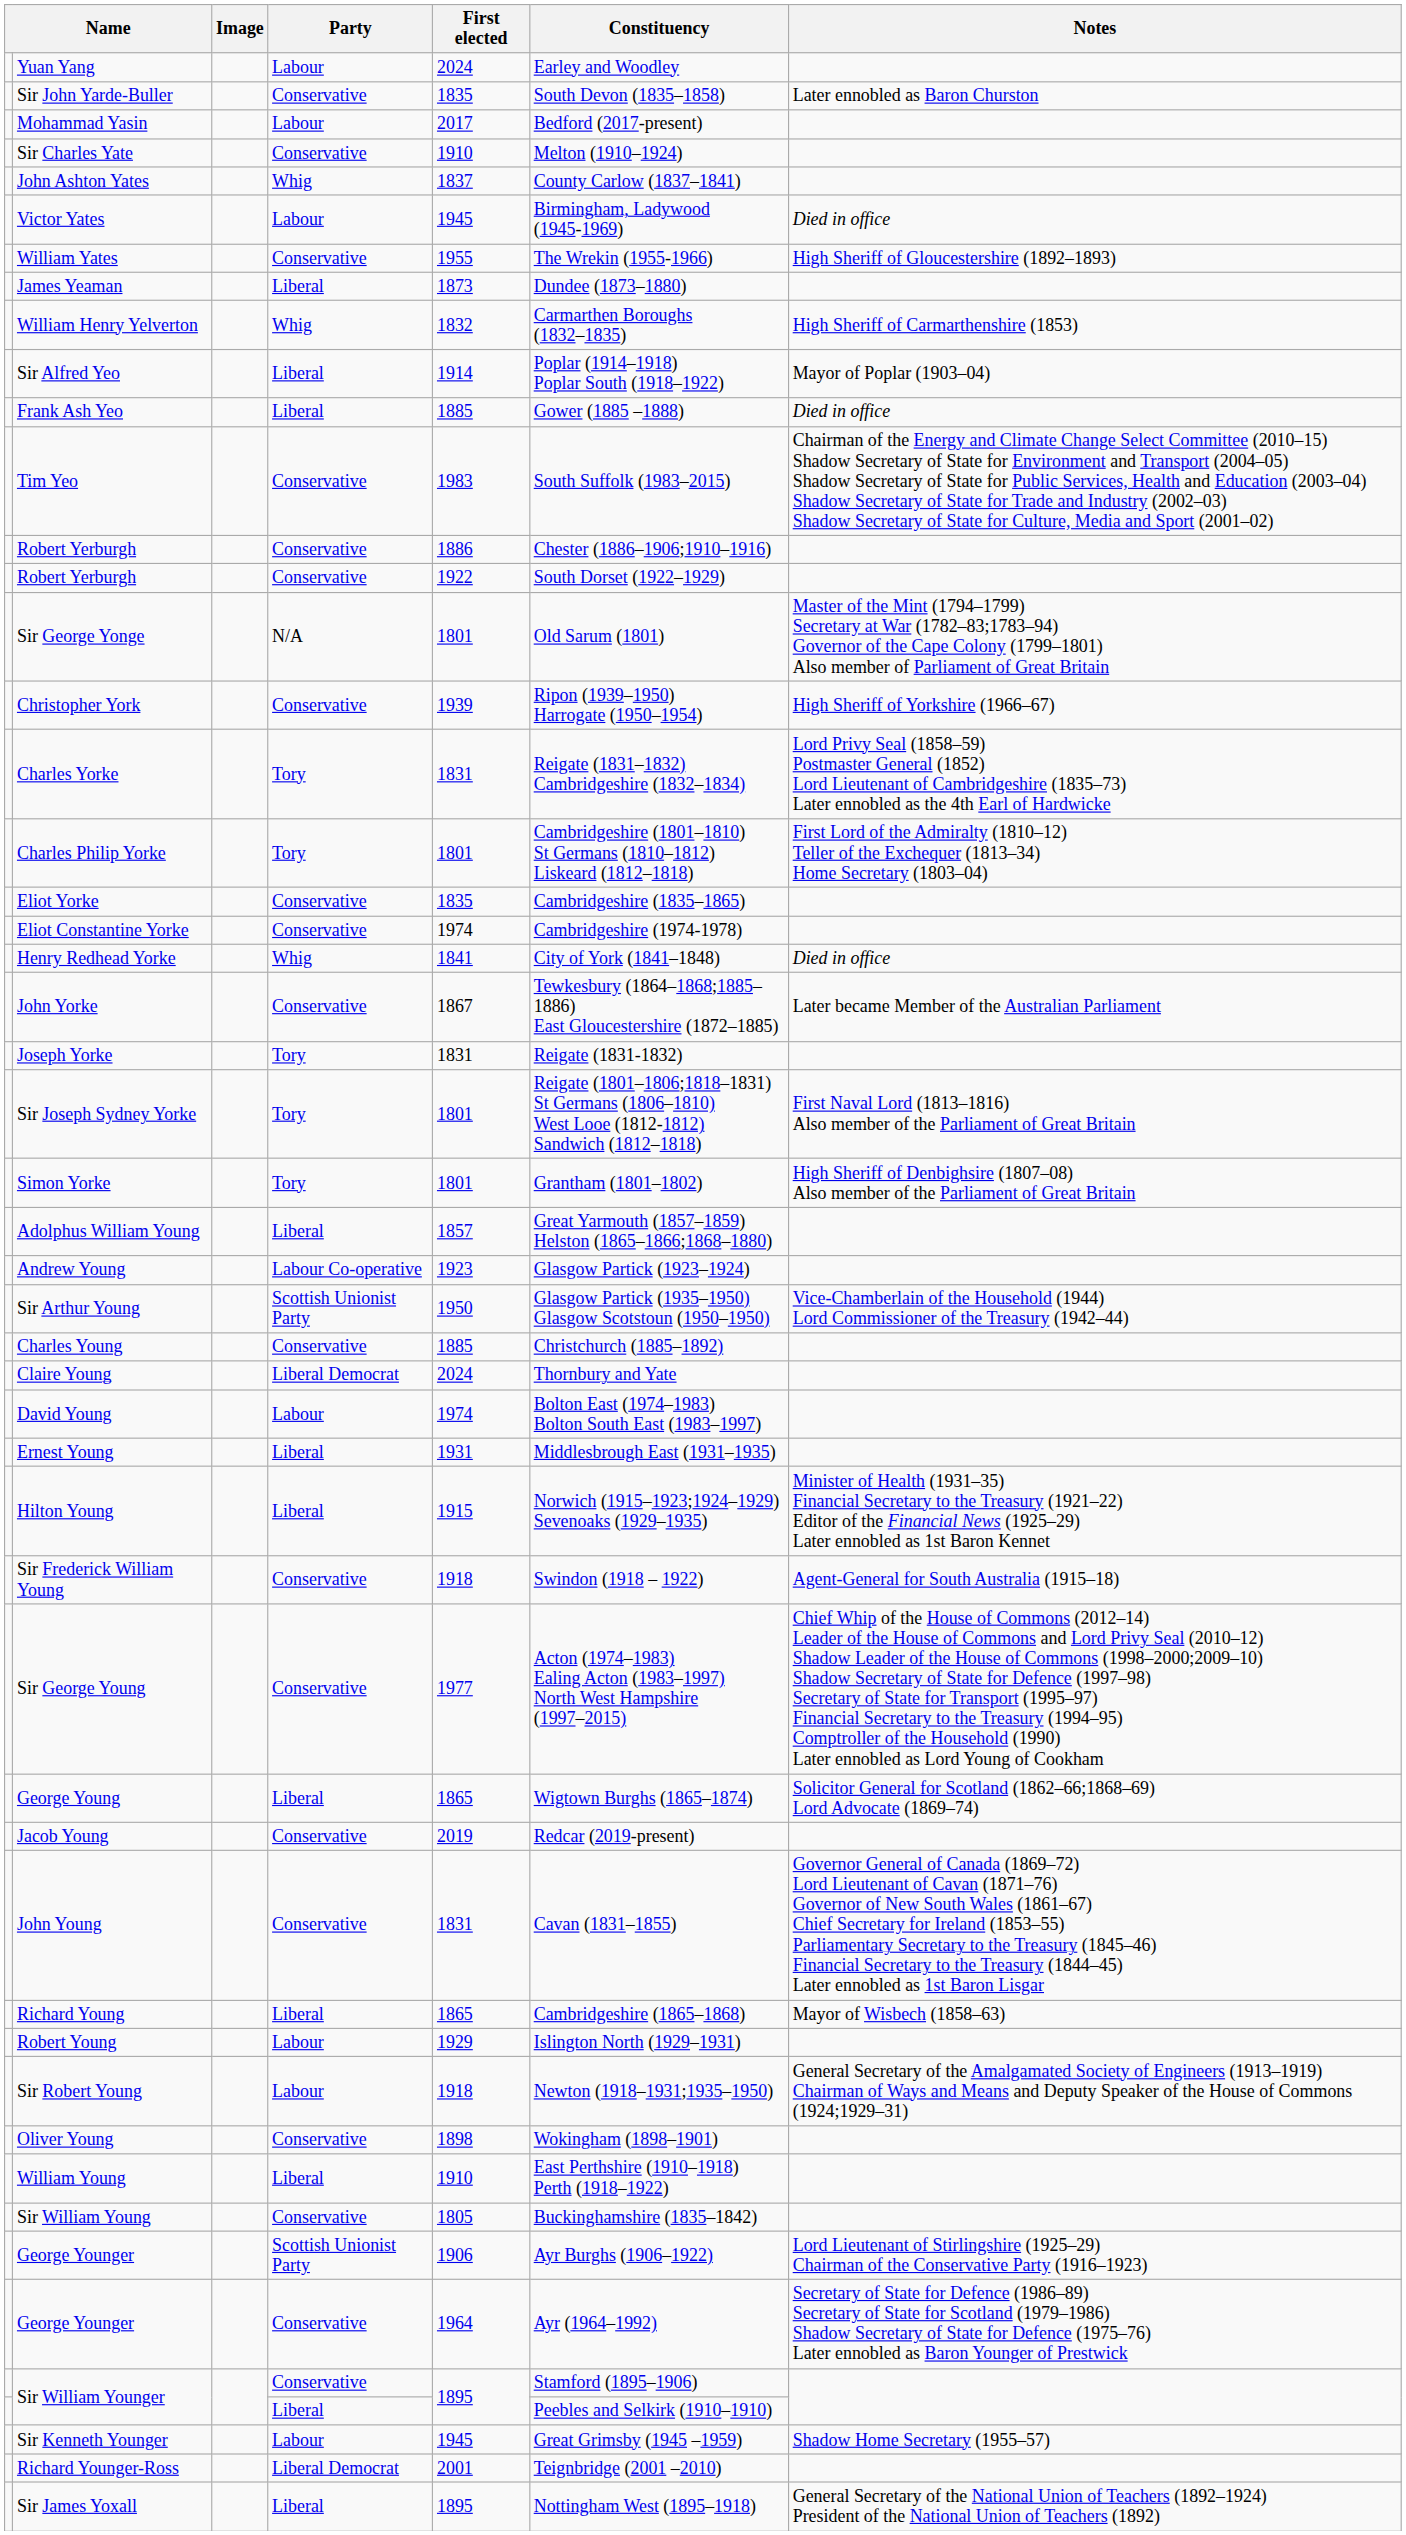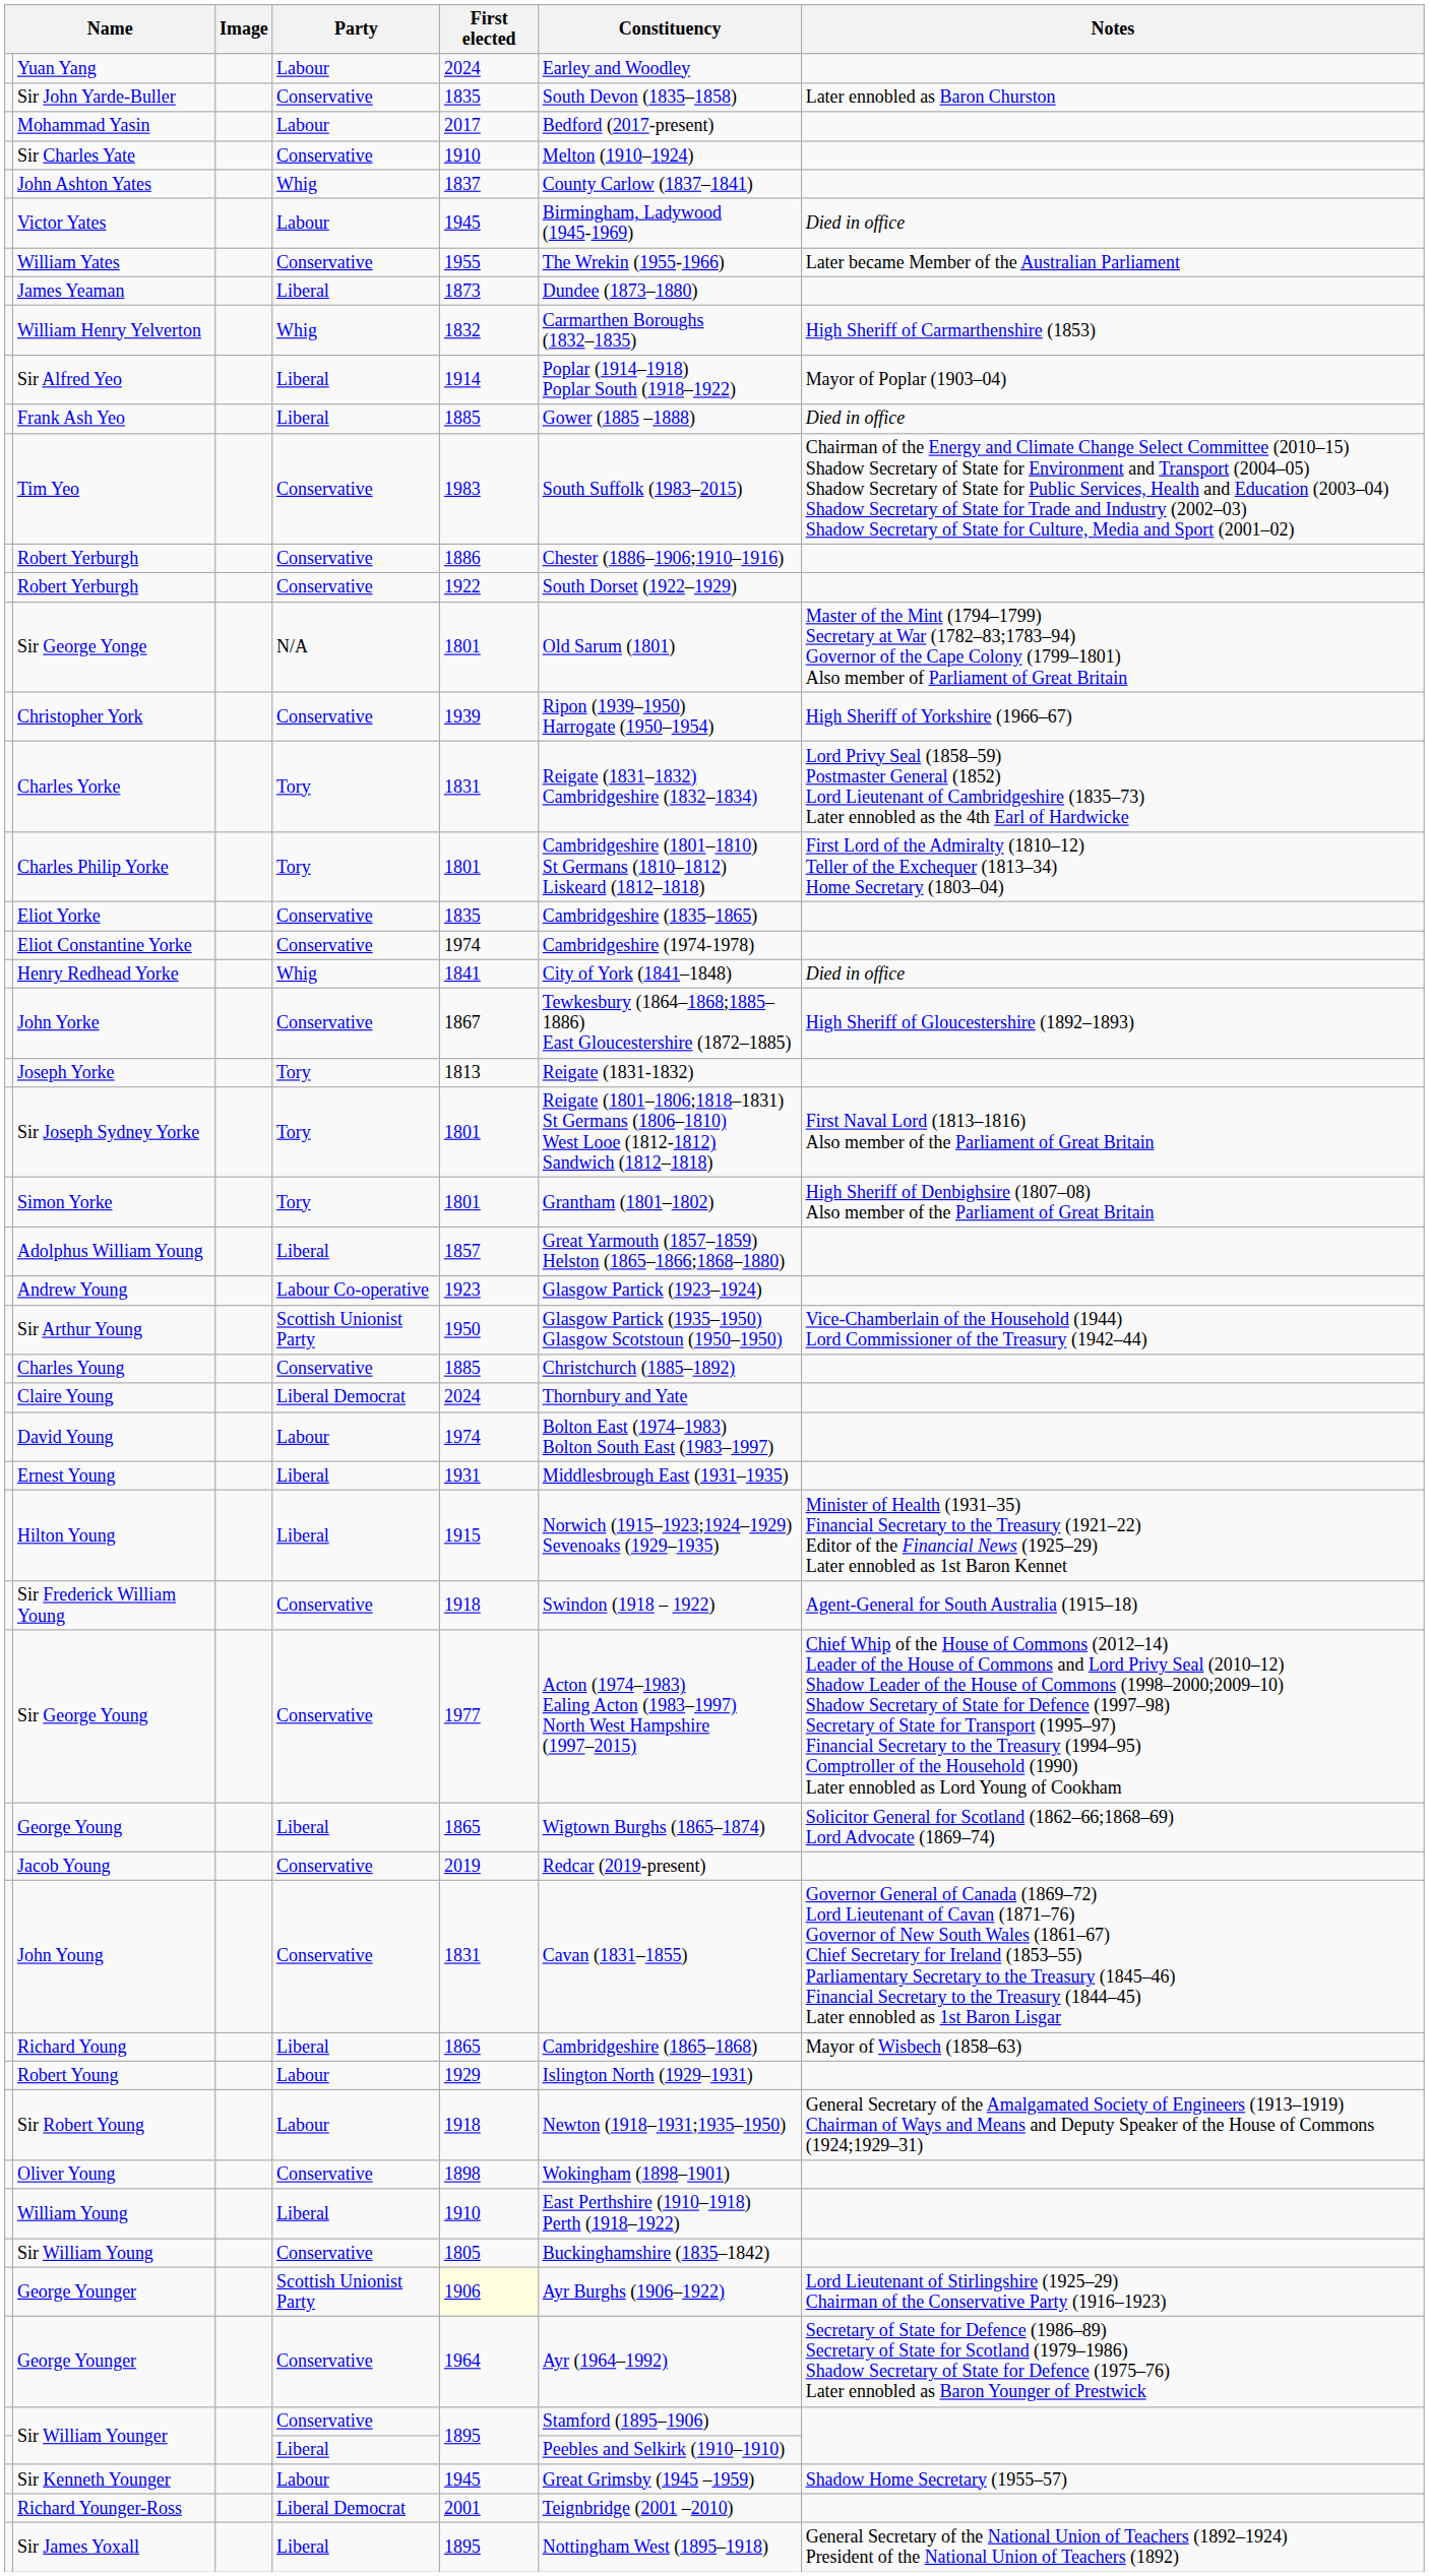William Yates | Notes: High Sheriff of Gloucestershire (1892–1893) -> Later became Member of the Australian Parliament
John Yorke | Notes: Later became Member of the Australian Parliament -> High Sheriff of Gloucestershire (1892–1893)
Joseph Yorke | First elected: 1831 -> 1813
George Younger / Scottish Unionist Party | First elected: no background -> lightyellow background
